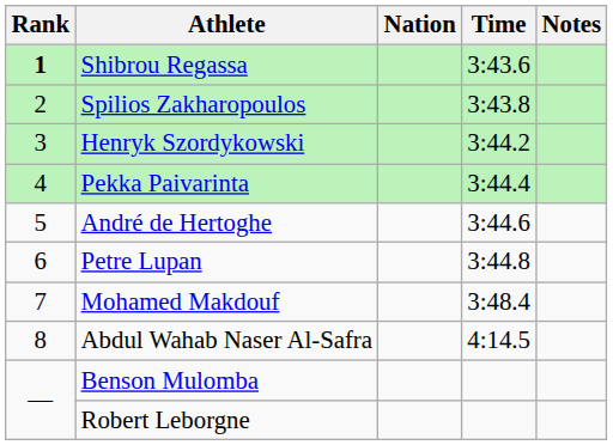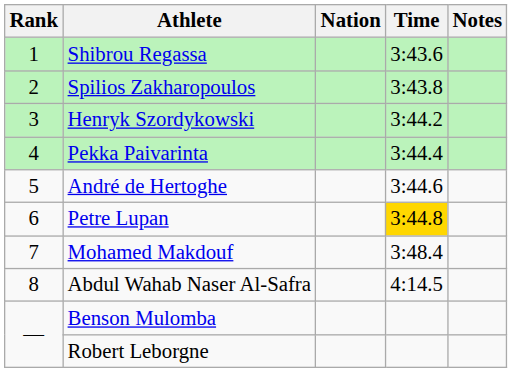Shibrou Regassa | Rank: bold -> normal
Petre Lupan | Time: no background -> gold background
